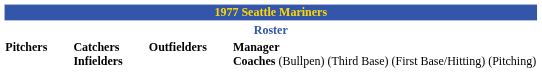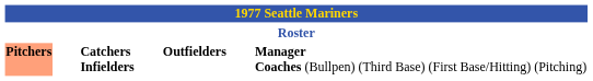Pitchers | column 1: no background -> lightsalmon background
